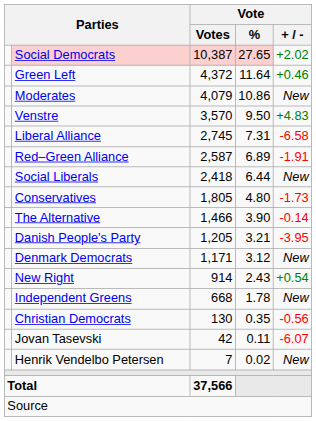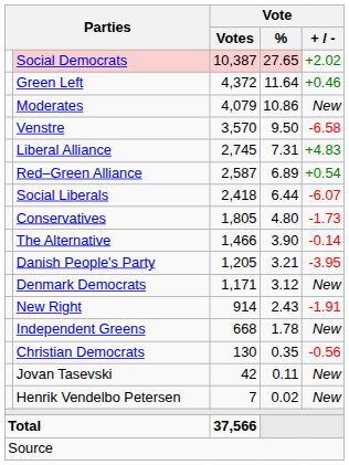Venstre | Vote / + / -: +4.83 -> -6.58
Liberal Alliance | Vote / + / -: -6.58 -> +4.83
Red–Green Alliance | Vote / + / -: -1.91 -> +0.54
Social Liberals | Vote / + / -: New -> -6.07
New Right | Vote / + / -: +0.54 -> -1.91
Jovan Tasevski | Vote / + / -: -6.07 -> New
